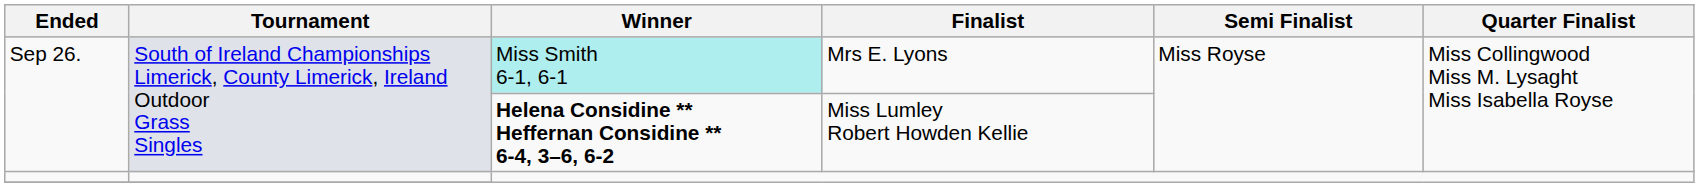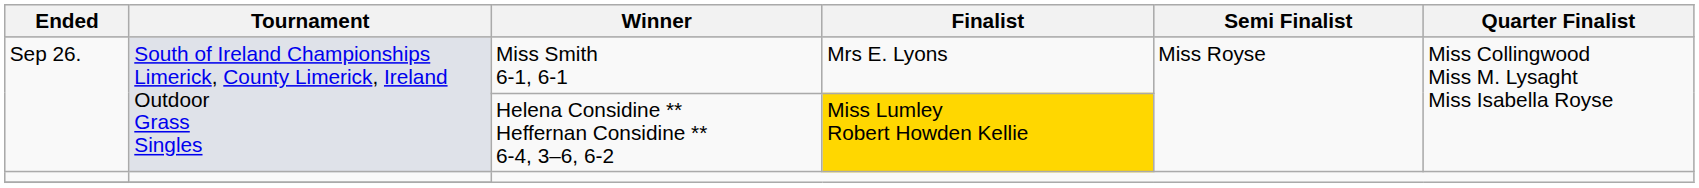Miss Smith 6-1, 6-1 | Winner: paleturquoise background -> no background
Helena Considine ** Heffernan Considine ** 6-4, 3–6, 6-2 | Winner: bold -> normal
Helena Considine ** Heffernan Considine ** 6-4, 3–6, 6-2 | Finalist: no background -> gold background
